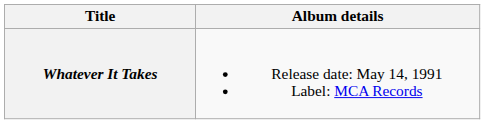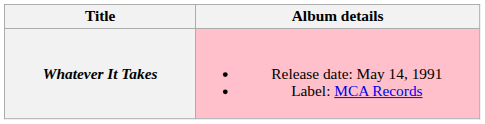Whatever It Takes | Album details: no background -> pink background
